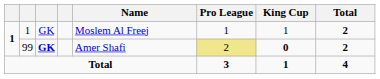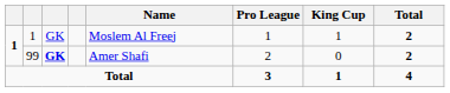99 | Pro League: khaki background -> no background
99 | King Cup: bold -> normal
